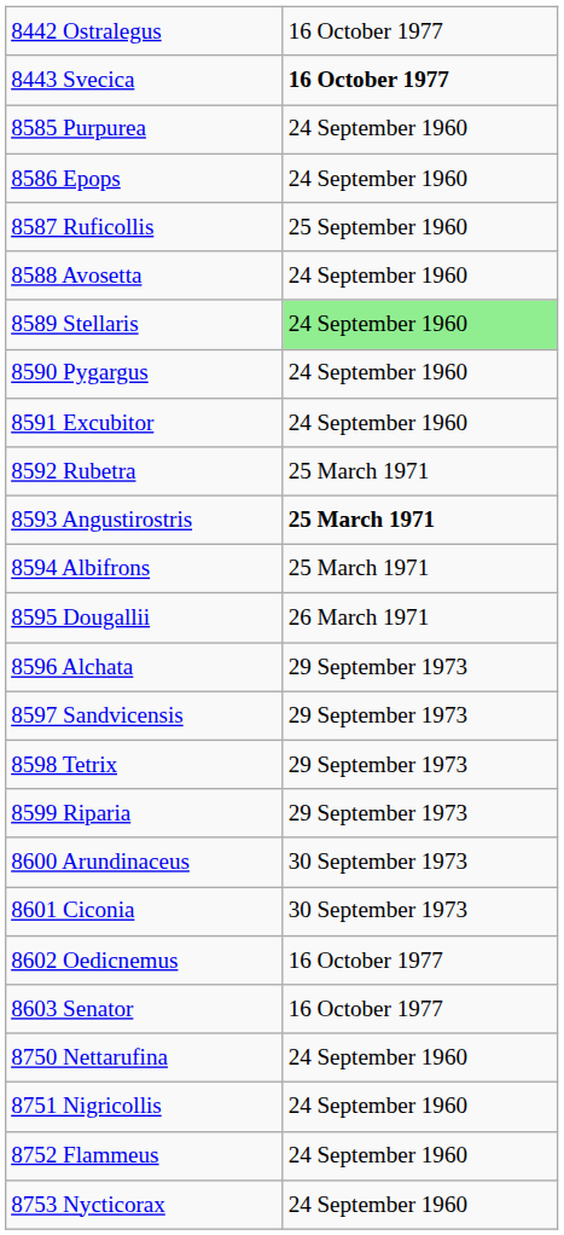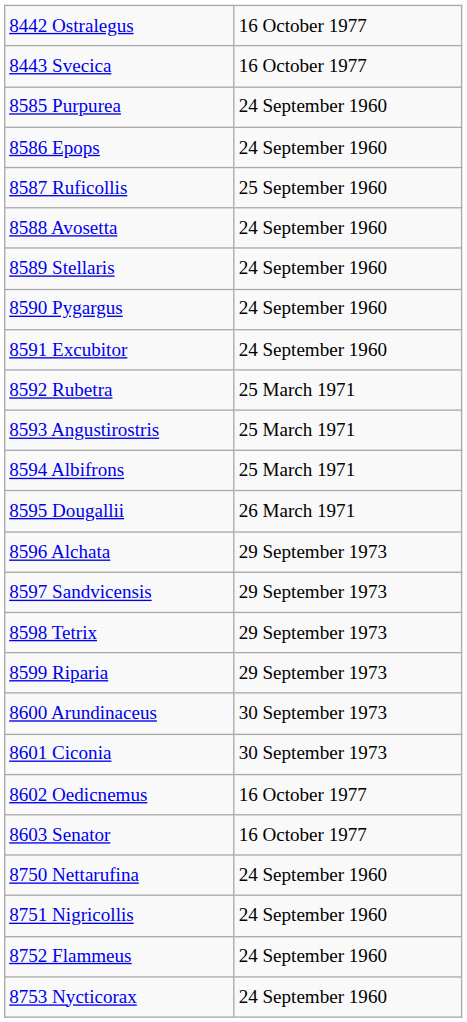8443 Svecica | column 2: bold -> normal
8589 Stellaris | column 2: lightgreen background -> no background
8593 Angustirostris | column 2: bold -> normal
